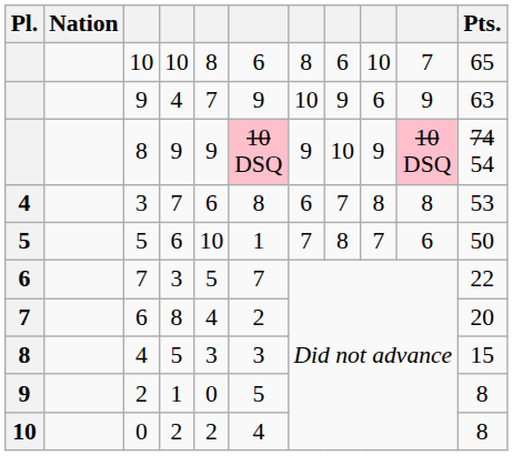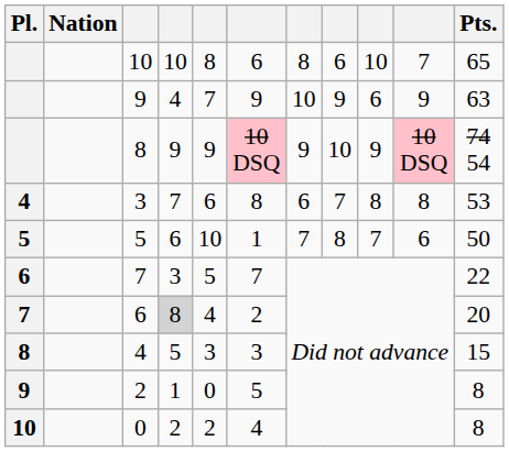row 8 | column 4: no background -> lightgrey background
